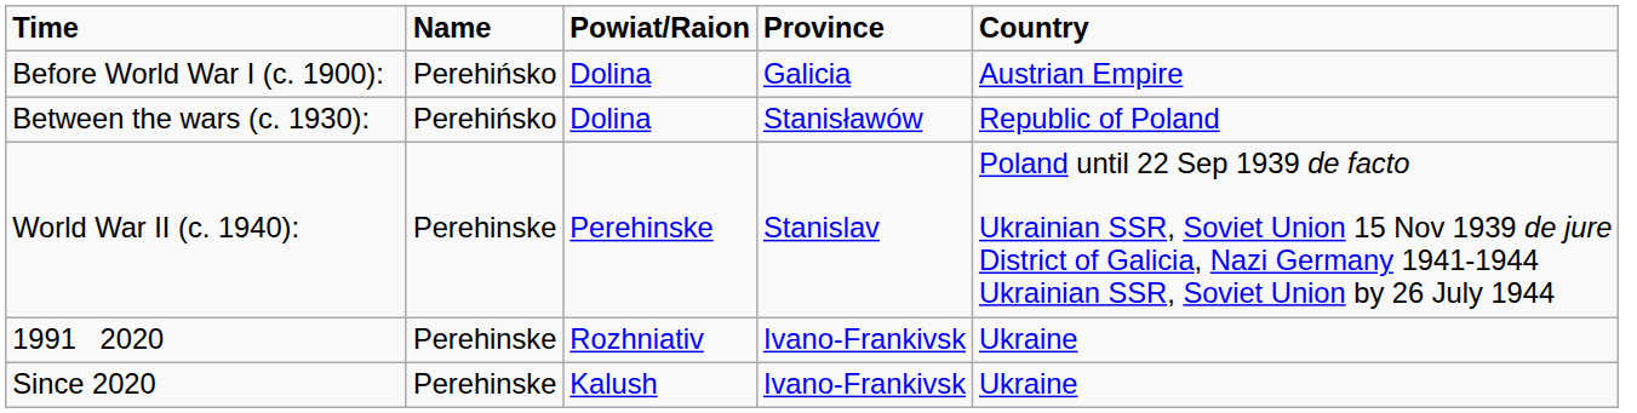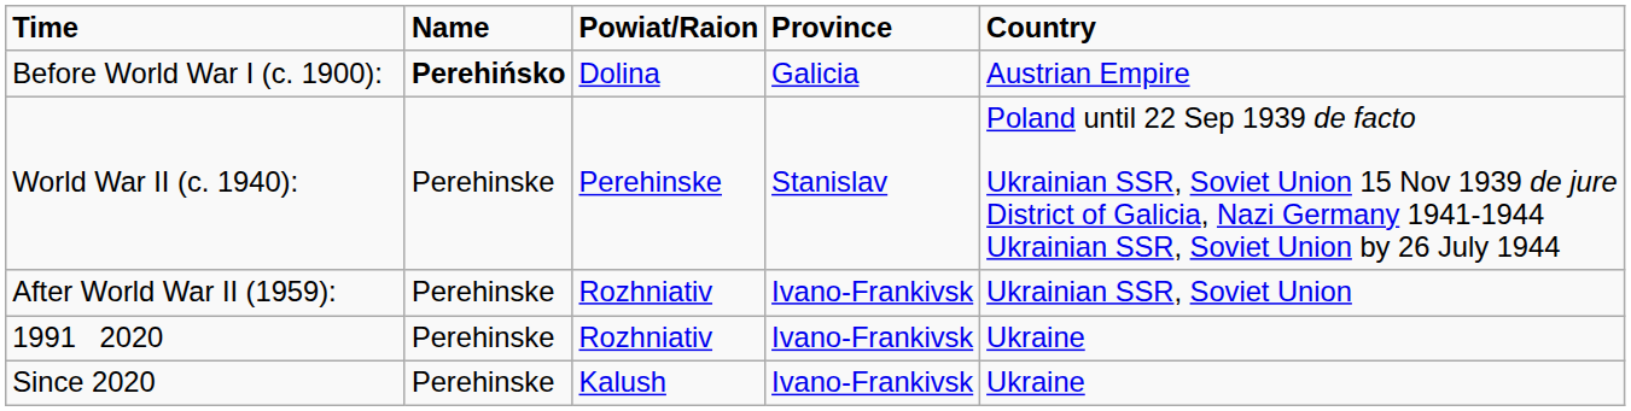Before World War I (c. 1900): | Name: normal -> bold
- row: Between the wars (c. 1930): | Perehińsko | Dolina | Stanisławów | Republic of Poland
+ row: After World War II (1959): | Perehinske | Rozhniativ | Ivano-Frankivsk | Ukrainian SSR, Soviet Union
